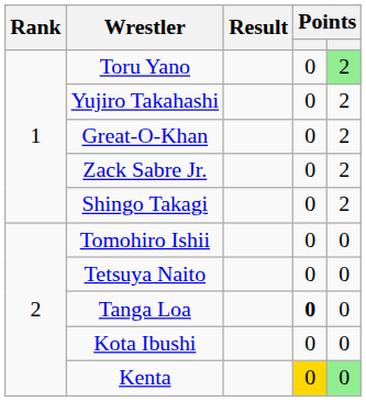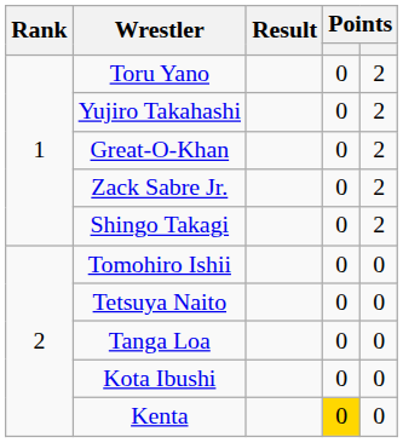Toru Yano | column 5: lightgreen background -> no background
Tanga Loa | column 4: bold -> normal
Kenta | column 5: lightgreen background -> no background
